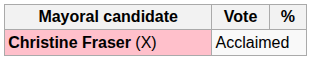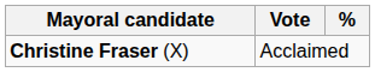Christine Fraser (X) | Mayoral candidate: pink background -> no background
